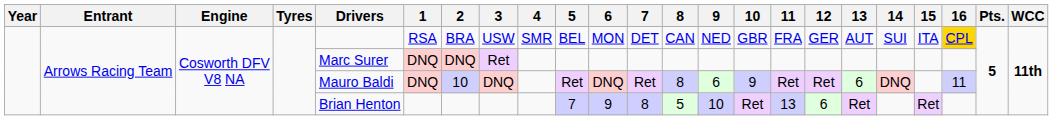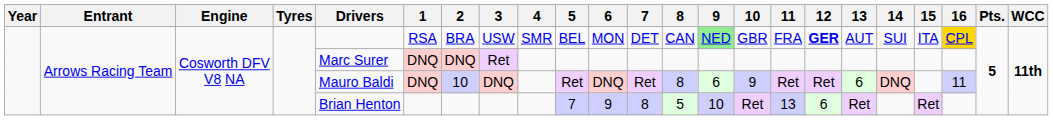row 2 | 9: no background -> lightgreen background
row 2 | 12: normal -> bold
